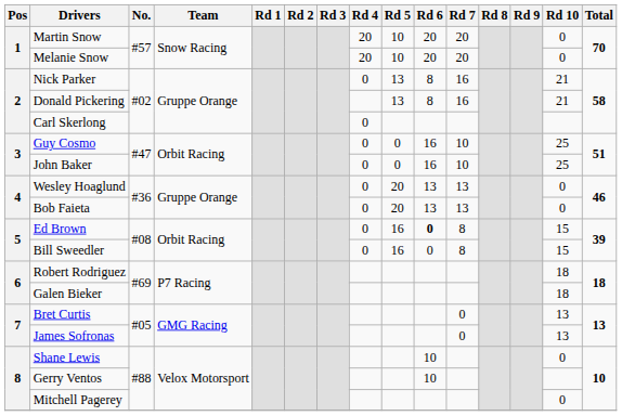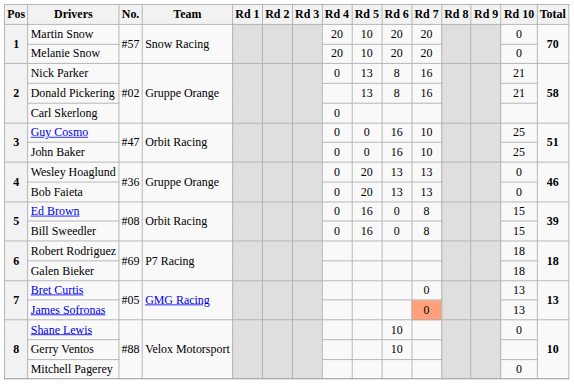Ed Brown | Rd 6: bold -> normal
James Sofronas | Rd 7: no background -> lightsalmon background
